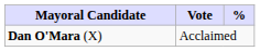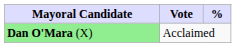Dan O'Mara (X) | Mayoral Candidate: no background -> lightgreen background
